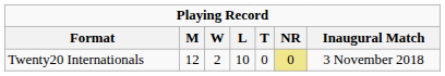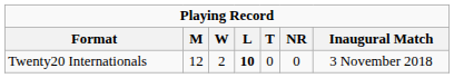Twenty20 Internationals | L: normal -> bold
Twenty20 Internationals | NR: khaki background -> no background
